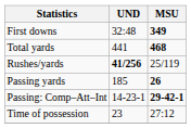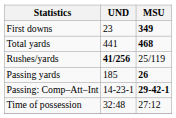First downs | UND: 32:48 -> 23
Time of possession | UND: 23 -> 32:48
